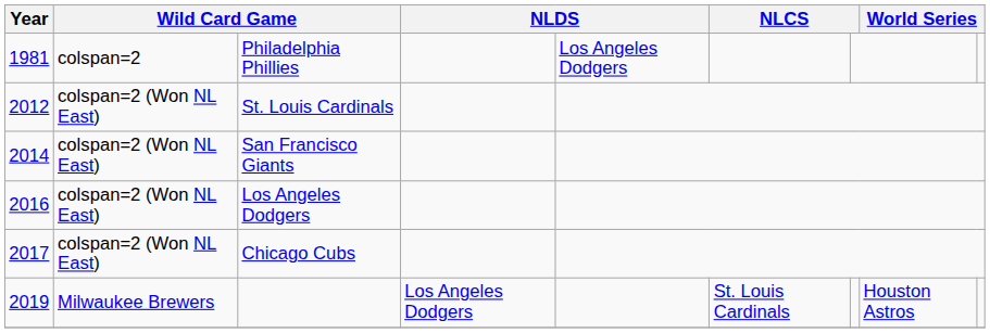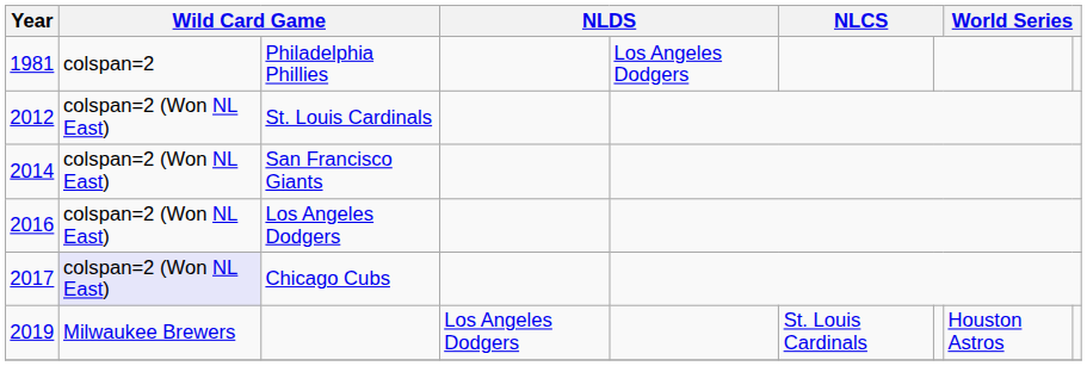Chicago Cubs | column 2: no background -> lavender background
